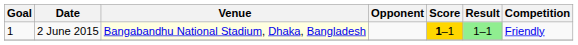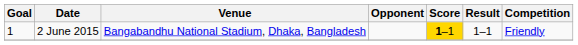2 June 2015 | Venue: lightyellow background -> no background
2 June 2015 | Result: lightgreen background -> no background
